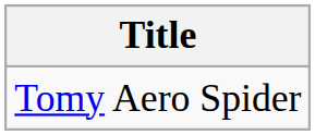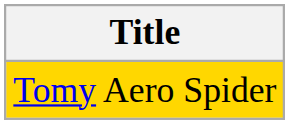row 2 | column 1: no background -> gold background
